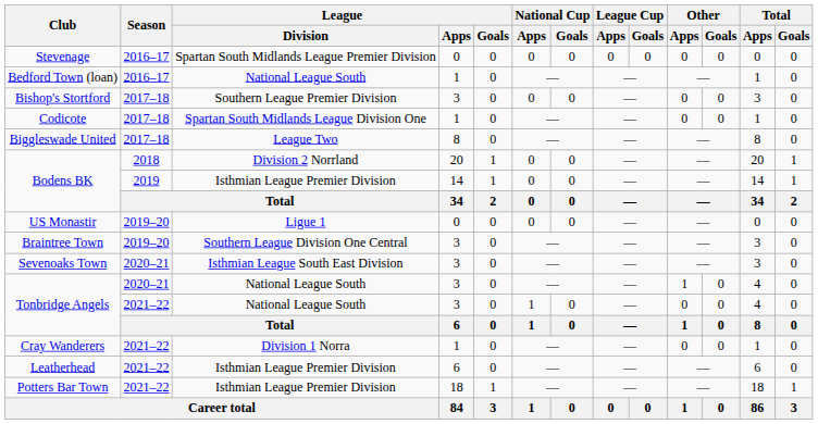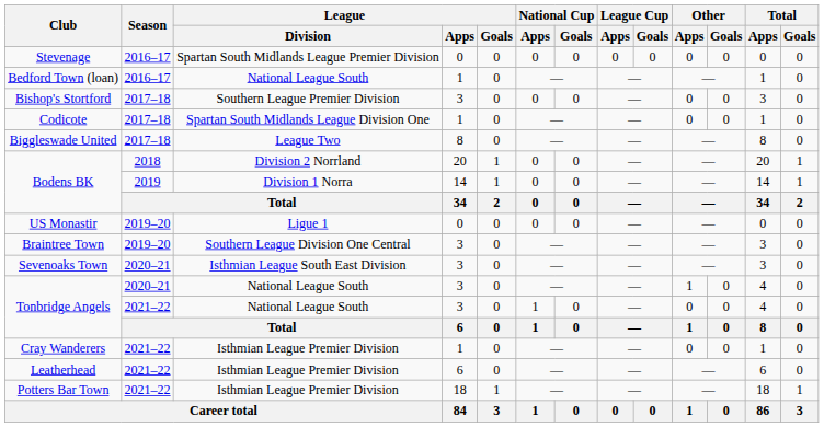Bodens BK / 2019 | League / Division: Isthmian League Premier Division -> Division 1 Norra
Cray Wanderers | League / Division: Division 1 Norra -> Isthmian League Premier Division
